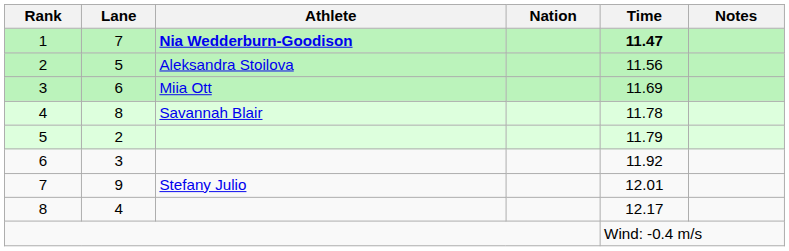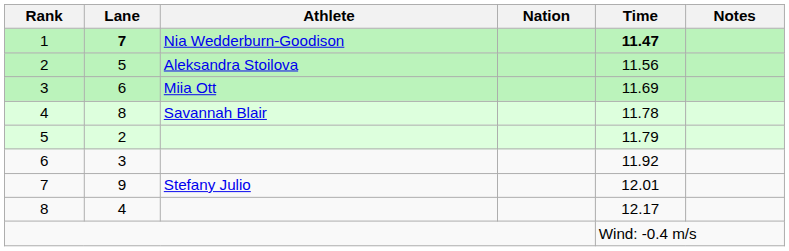1 | Lane: normal -> bold
1 | Athlete: bold -> normal
